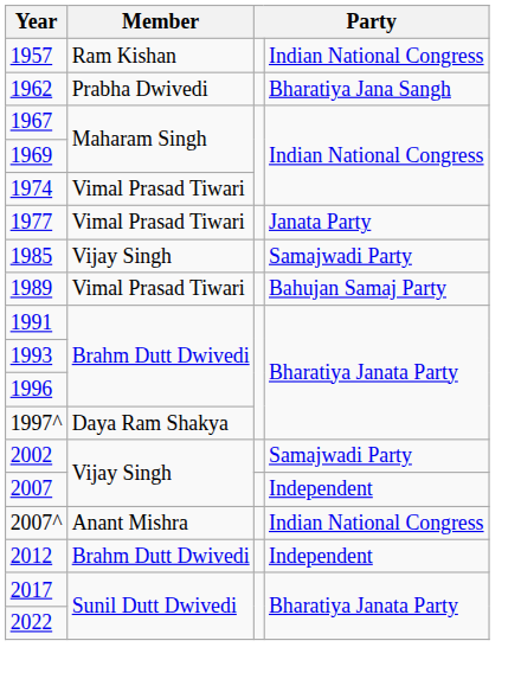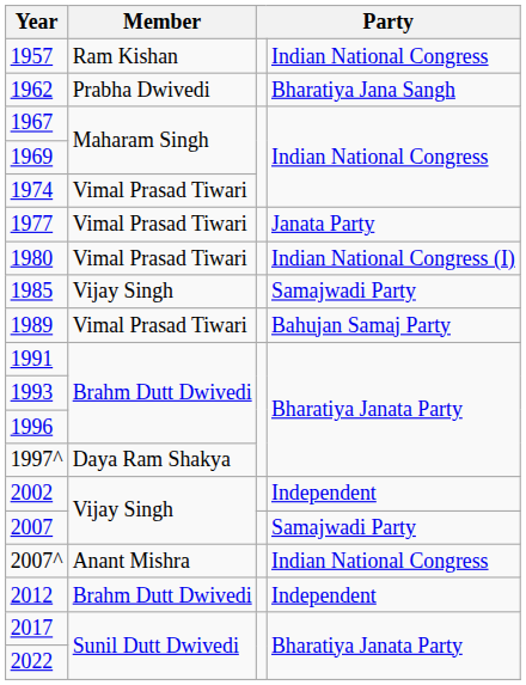+ row: 1980 | Vimal Prasad Tiwari | Indian National Congress (I)
2002 | column 4: Samajwadi Party -> Independent
2007 | column 4: Independent -> Samajwadi Party
